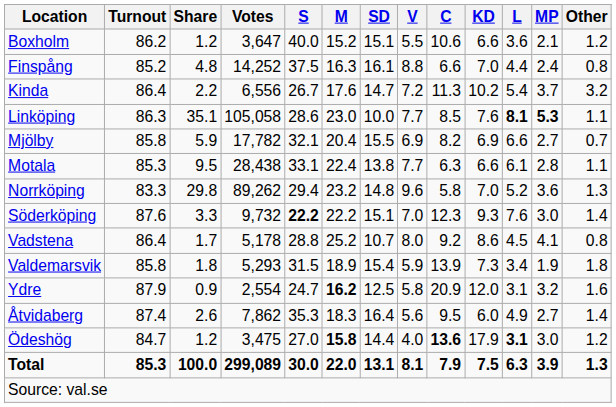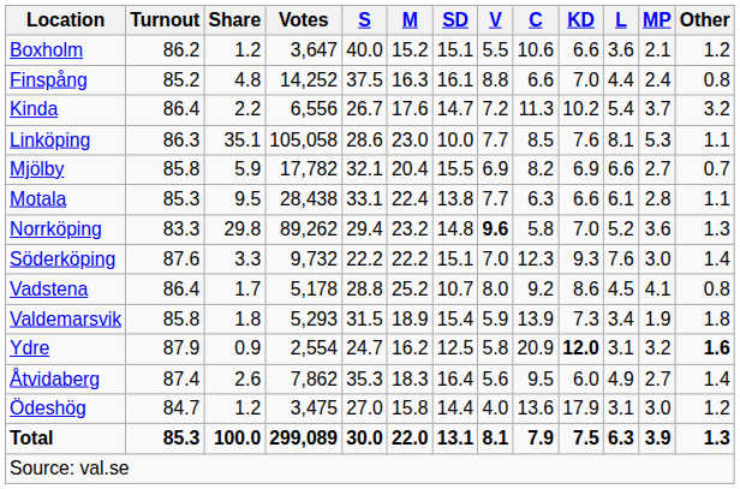Linköping | L: bold -> normal
Linköping | MP: bold -> normal
Norrköping | V: normal -> bold
Söderköping | S: bold -> normal
Ydre | M: bold -> normal
Ydre | KD: normal -> bold
Ydre | Other: normal -> bold
Ödeshög | M: bold -> normal
Ödeshög | C: bold -> normal
Ödeshög | L: bold -> normal
